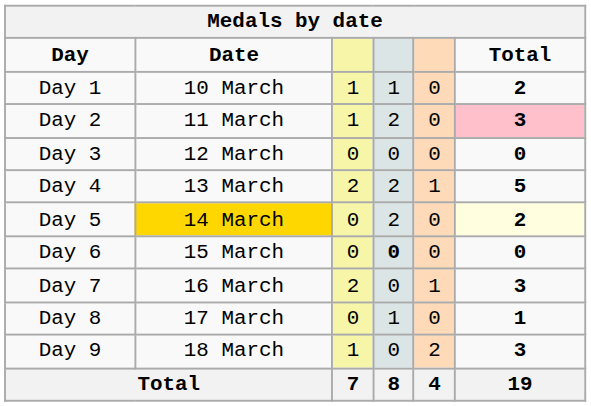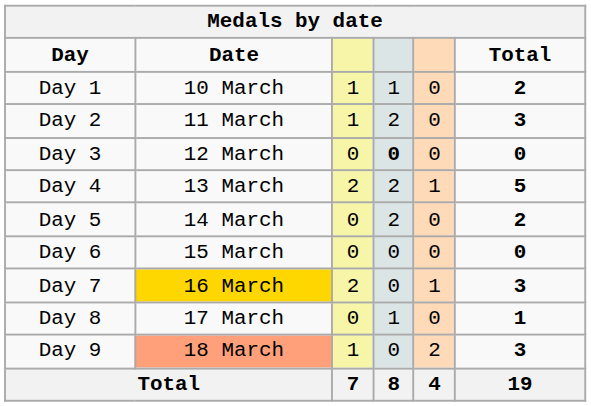Day 2 | Total: pink background -> no background
Day 3 | column 4: normal -> bold
Day 5 | Date: gold background -> no background
Day 5 | Total: lightyellow background -> no background
Day 6 | column 4: bold -> normal
Day 7 | Date: no background -> gold background
Day 9 | Date: no background -> lightsalmon background
